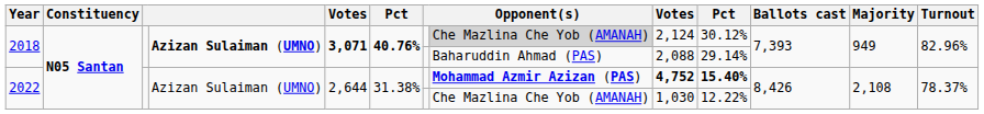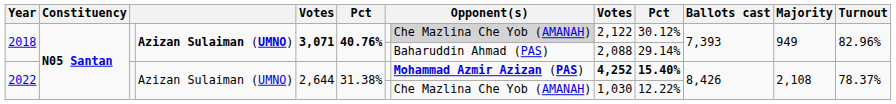row 2 | column 9: 2,124 -> 2,122
row 4 | column 9: 4,752 -> 4,252
